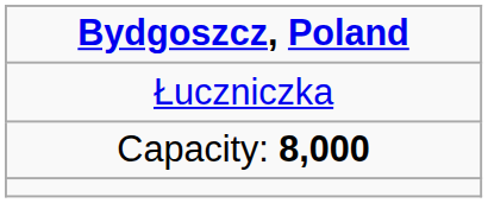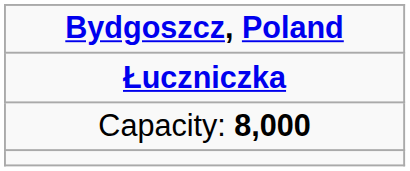row 2 | column 1: normal -> bold
